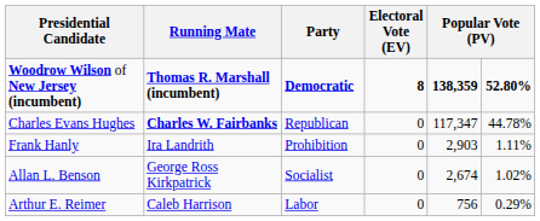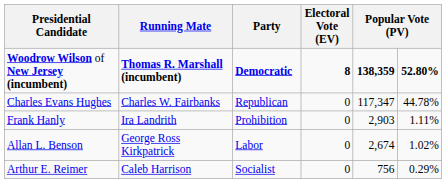Charles Evans Hughes | Running Mate: bold -> normal
Allan L. Benson | Party: Socialist -> Labor
Arthur E. Reimer | Party: Labor -> Socialist
